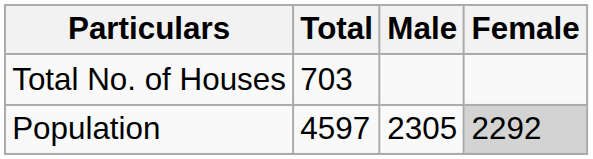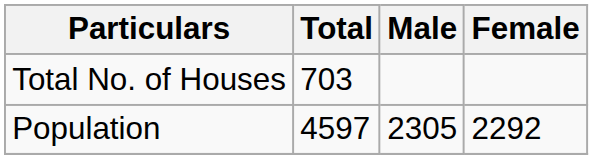Population | Female: lightgrey background -> no background
